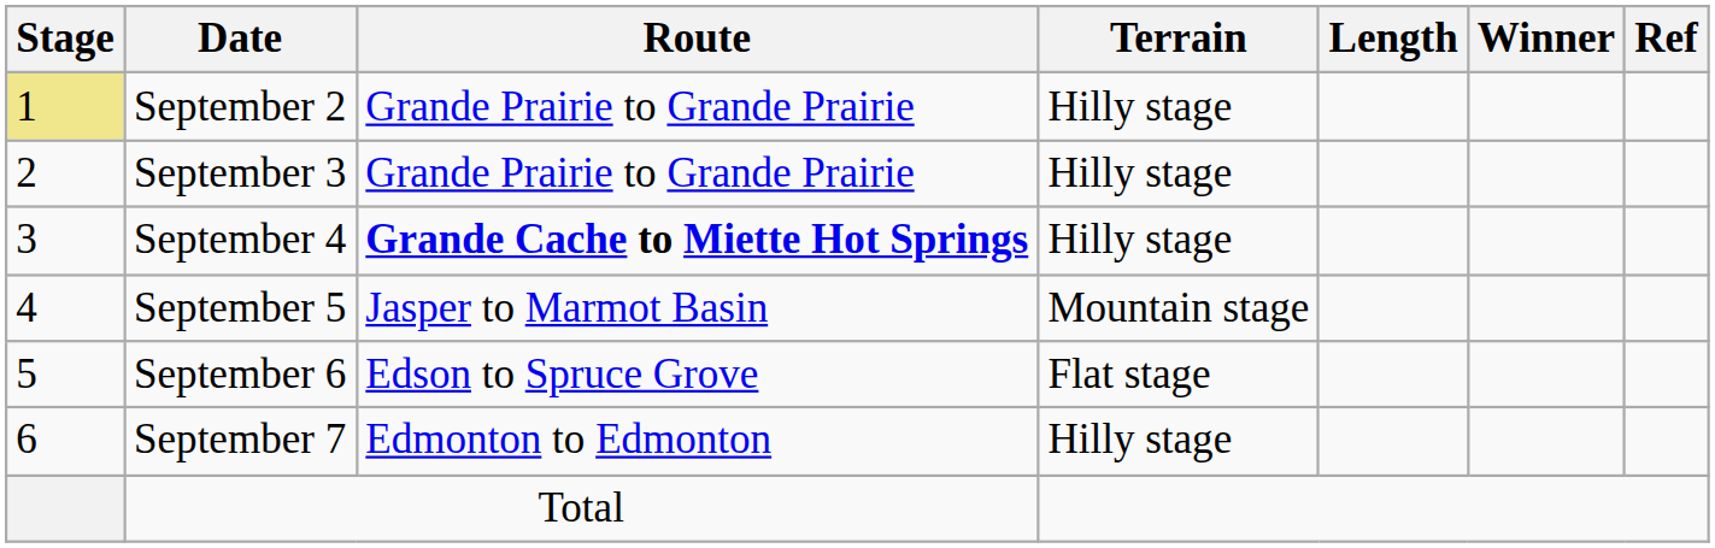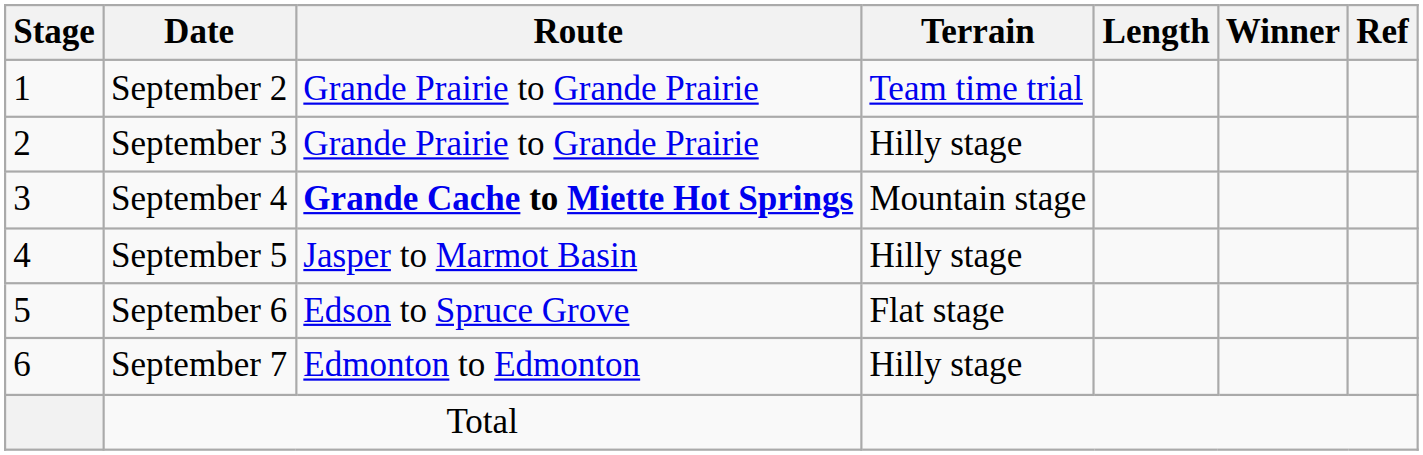September 2 | Stage: khaki background -> no background
September 2 | Terrain: Hilly stage -> Team time trial
September 4 | Terrain: Hilly stage -> Mountain stage
September 5 | Terrain: Mountain stage -> Hilly stage
